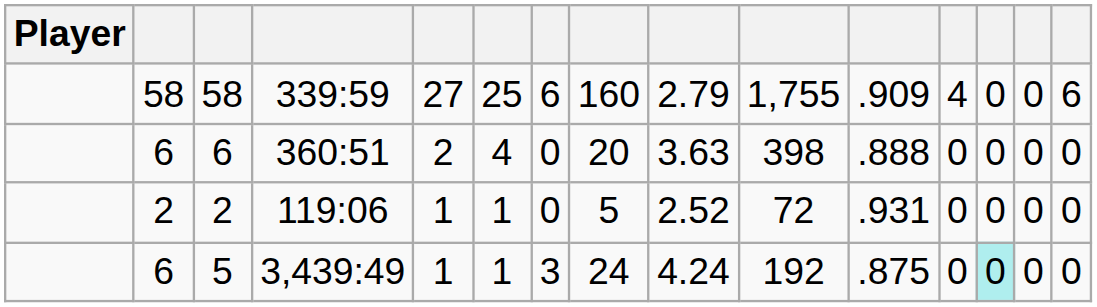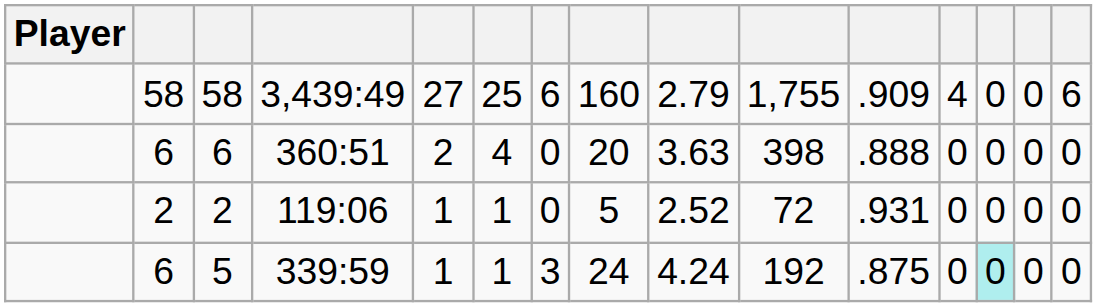row 2 | column 4: 339:59 -> 3,439:49
row 5 | column 4: 3,439:49 -> 339:59
